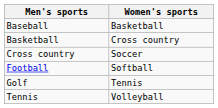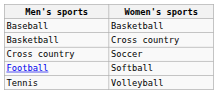- row: Golf | Tennis
